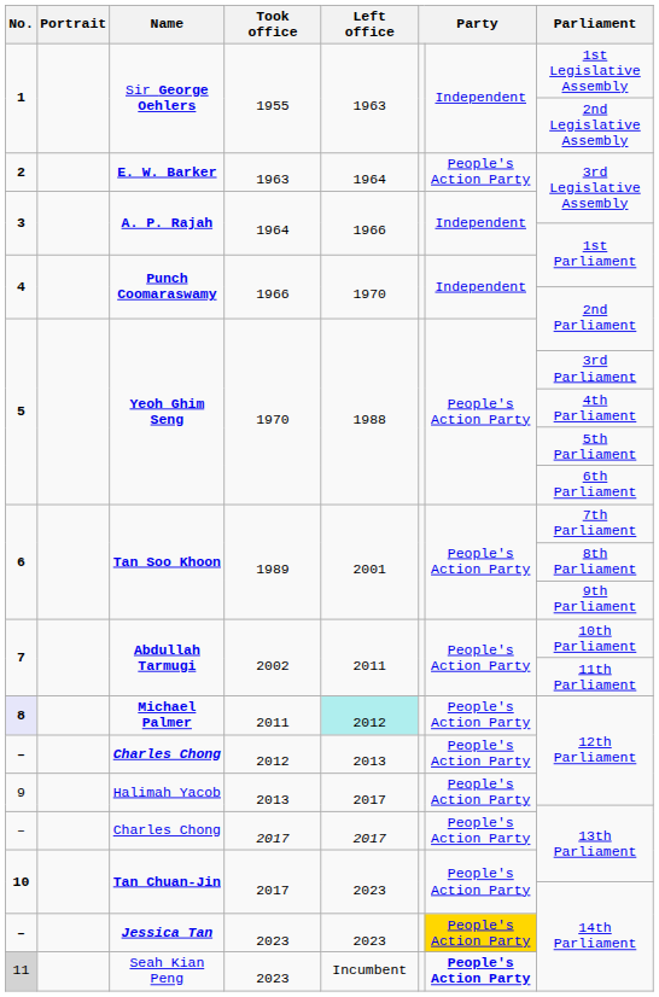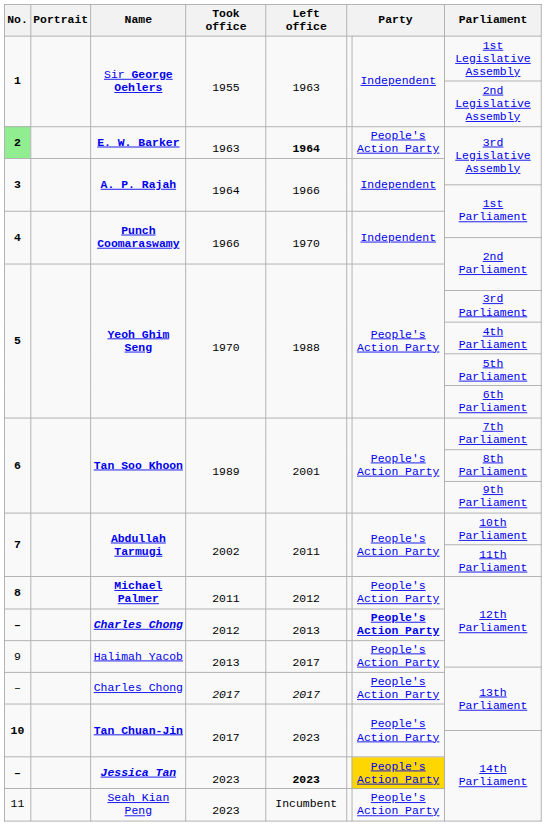E. W. Barker | No.: no background -> lightgreen background
E. W. Barker | Left office: normal -> bold
Michael Palmer | No.: lavender background -> no background
Michael Palmer | Left office: paleturquoise background -> no background
Charles Chong / 2012 | column 7: normal -> bold
Jessica Tan | Left office: normal -> bold
Seah Kian Peng | No.: lightgrey background -> no background
Seah Kian Peng | column 7: bold -> normal
